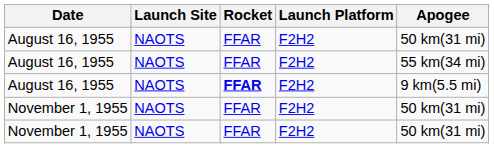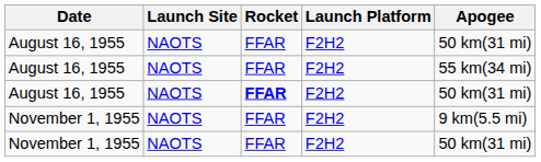row 4 | Apogee: 9 km(5.5 mi) -> 50 km(31 mi)
row 5 | Apogee: 50 km(31 mi) -> 9 km(5.5 mi)
